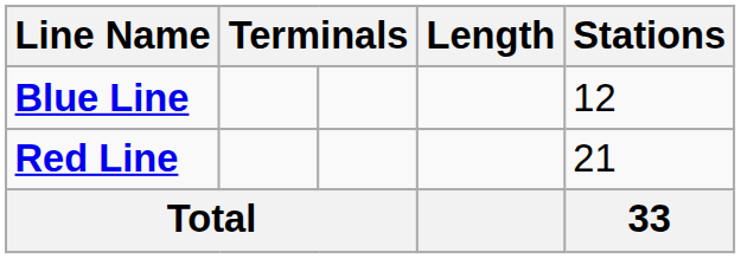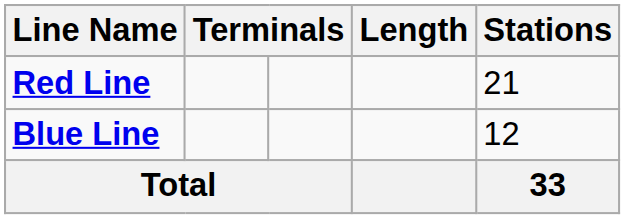rows swapped: Red Line <-> Blue Line
